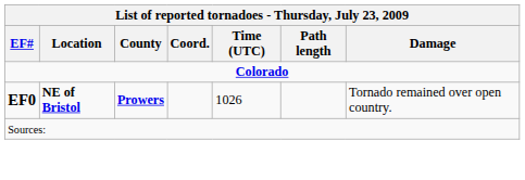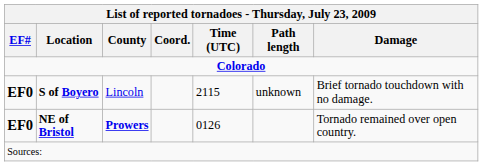+ row: EF0 | S of Boyero | Lincoln | 2115 | unknown | Brief tornado touchdown with no damage.
NE of Bristol | Time (UTC): 1026 -> 0126
